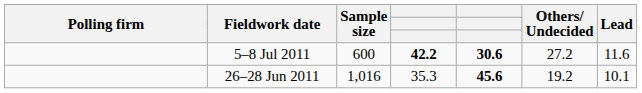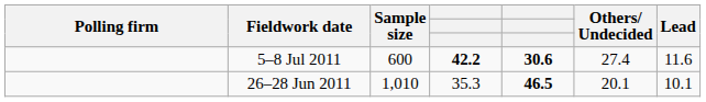5–8 Jul 2011 | Others/ Undecided: 27.2 -> 27.4
26–28 Jun 2011 | Sample size: 1,016 -> 1,010
26–28 Jun 2011 | column 5: 45.6 -> 46.5
26–28 Jun 2011 | Others/ Undecided: 19.2 -> 20.1
